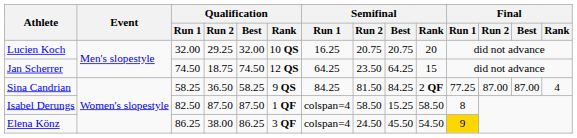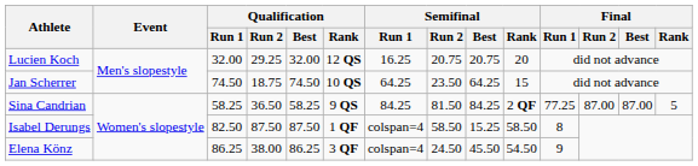Lucien Koch | Qualification / Rank: 10 QS -> 12 QS
Jan Scherrer | Qualification / Rank: 12 QS -> 10 QS
Sina Candrian | Final / Rank: 4 -> 5
Elena Könz | Final / Run 1: gold background -> no background
